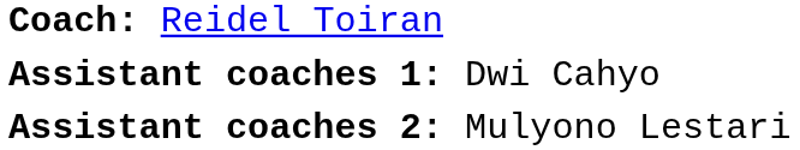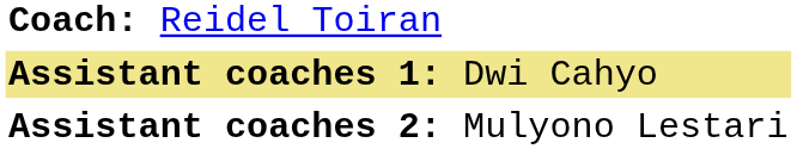row 2 | column 1: no background -> khaki background
